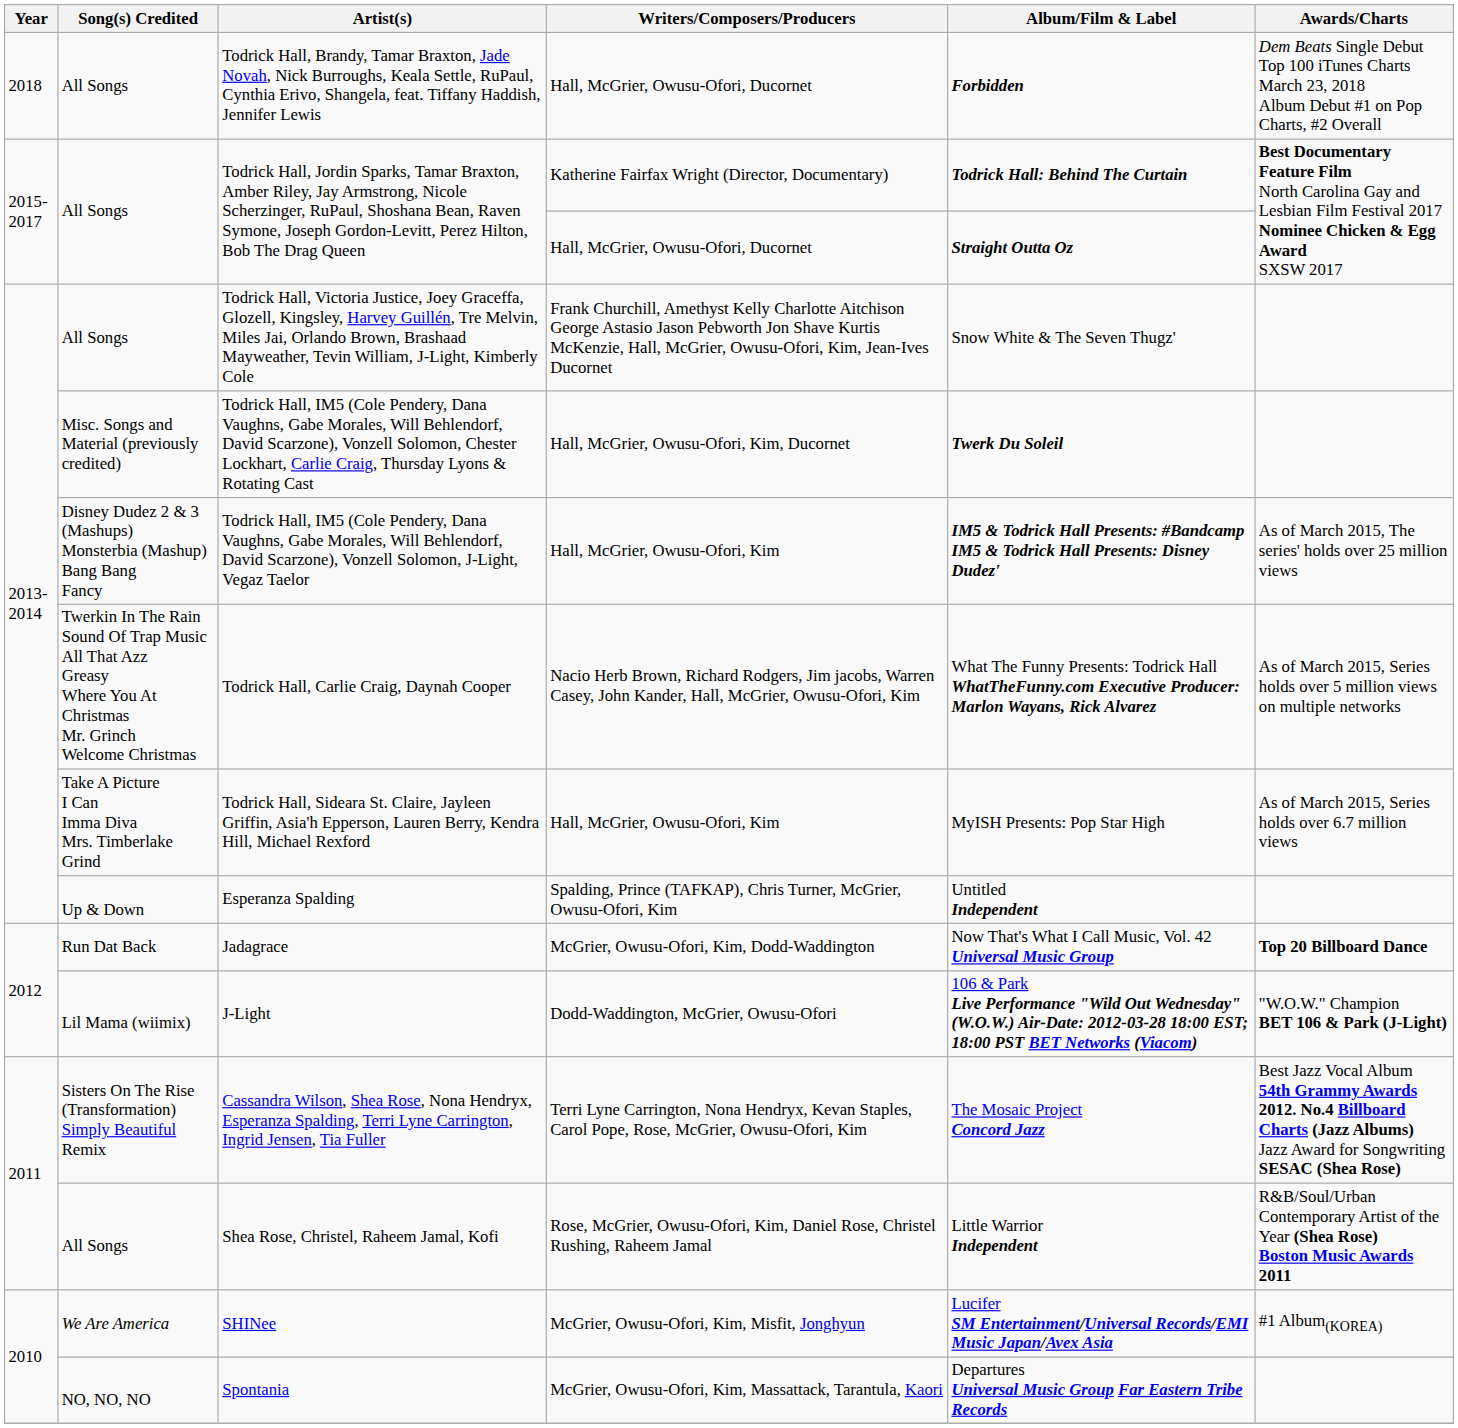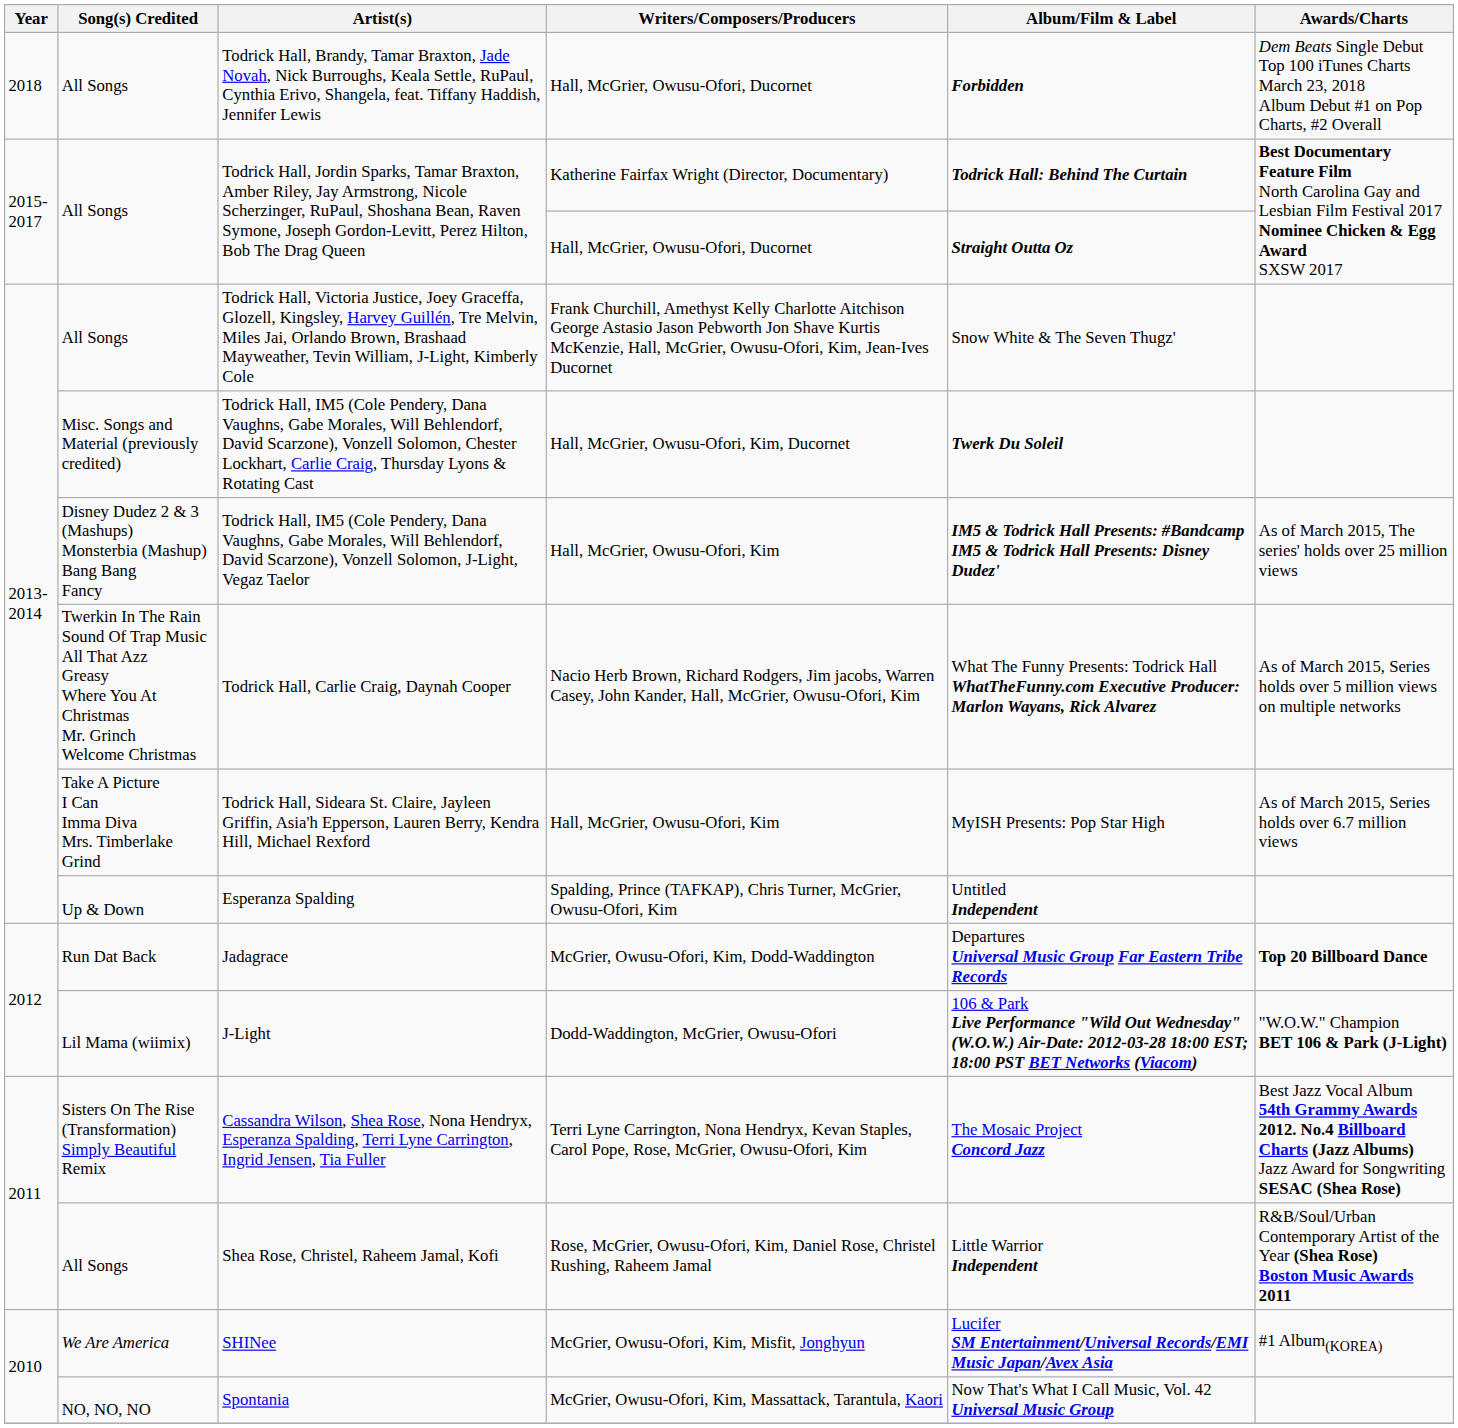Jadagrace | Album/Film & Label: Now That's What I Call Music, Vol. 42 Universal Music Group -> Departures Universal Music Group Far Eastern Tribe Records
Spontania | Album/Film & Label: Departures Universal Music Group Far Eastern Tribe Records -> Now That's What I Call Music, Vol. 42 Universal Music Group
